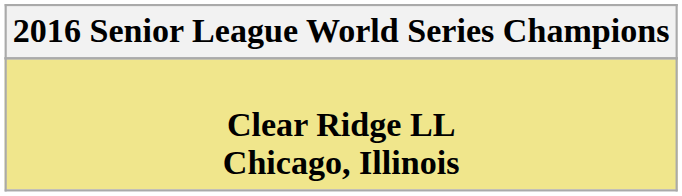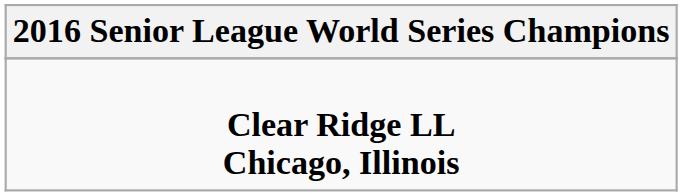row 2 | column 1: khaki background -> no background
